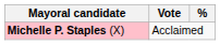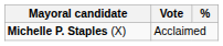Michelle P. Staples (X) | Mayoral candidate: pink background -> no background
